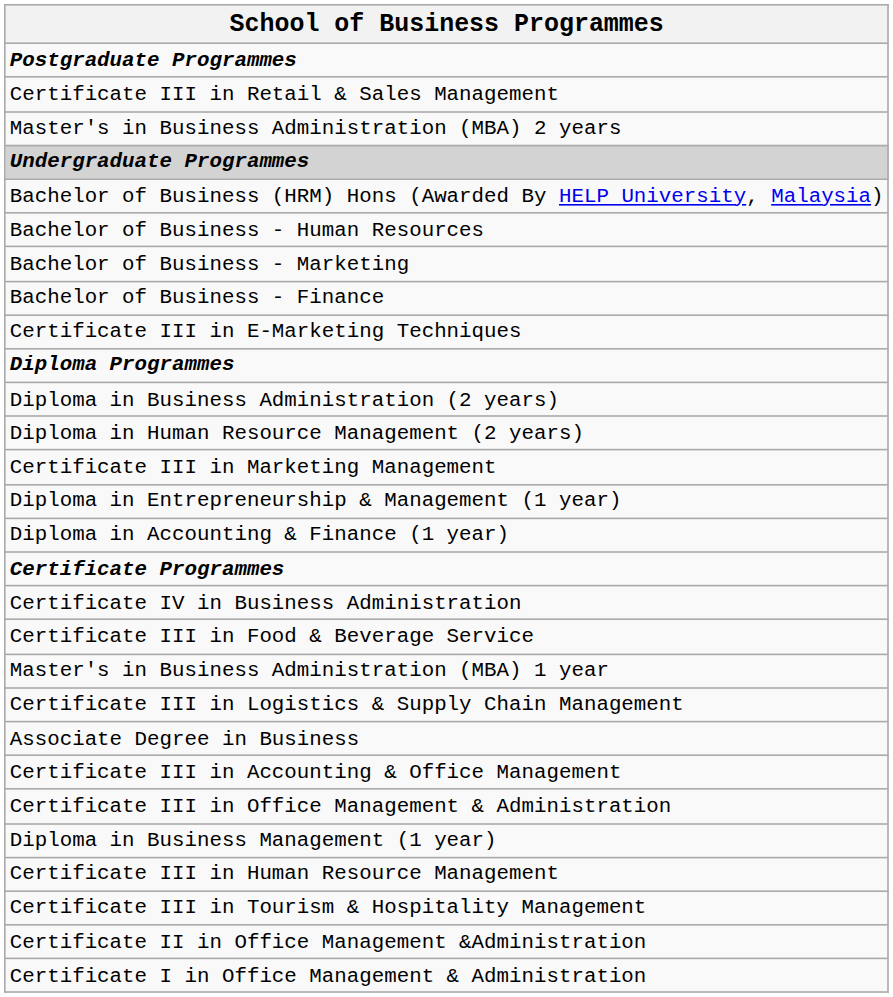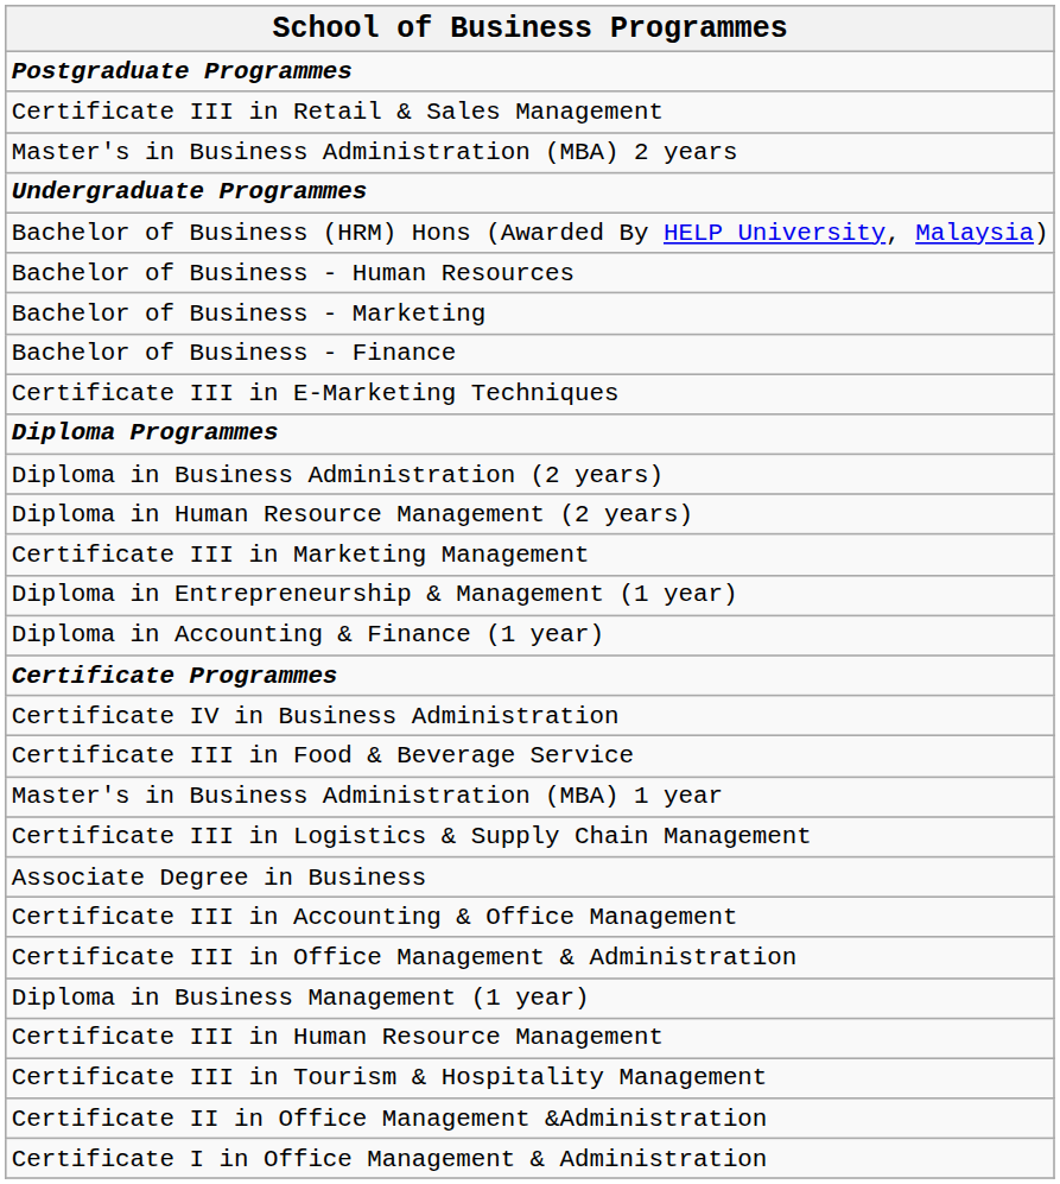row 5 | column 1: lightgrey background -> no background
